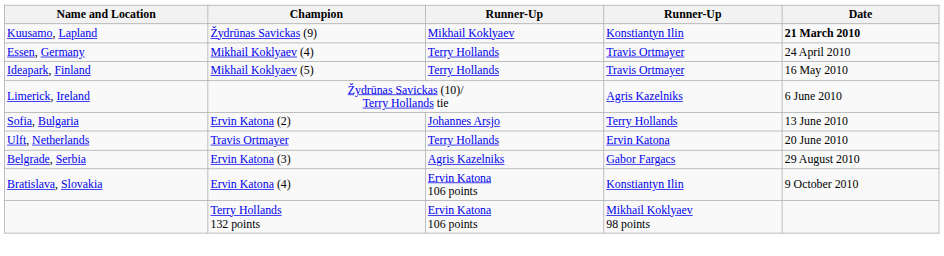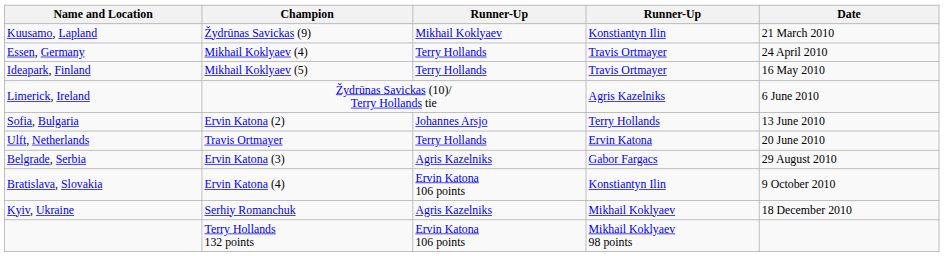Kuusamo, Lapland | Date: bold -> normal
+ row: Kyiv, Ukraine | Serhiy Romanchuk | Agris Kazelniks | Mikhail Koklyaev | 18 December 2010
